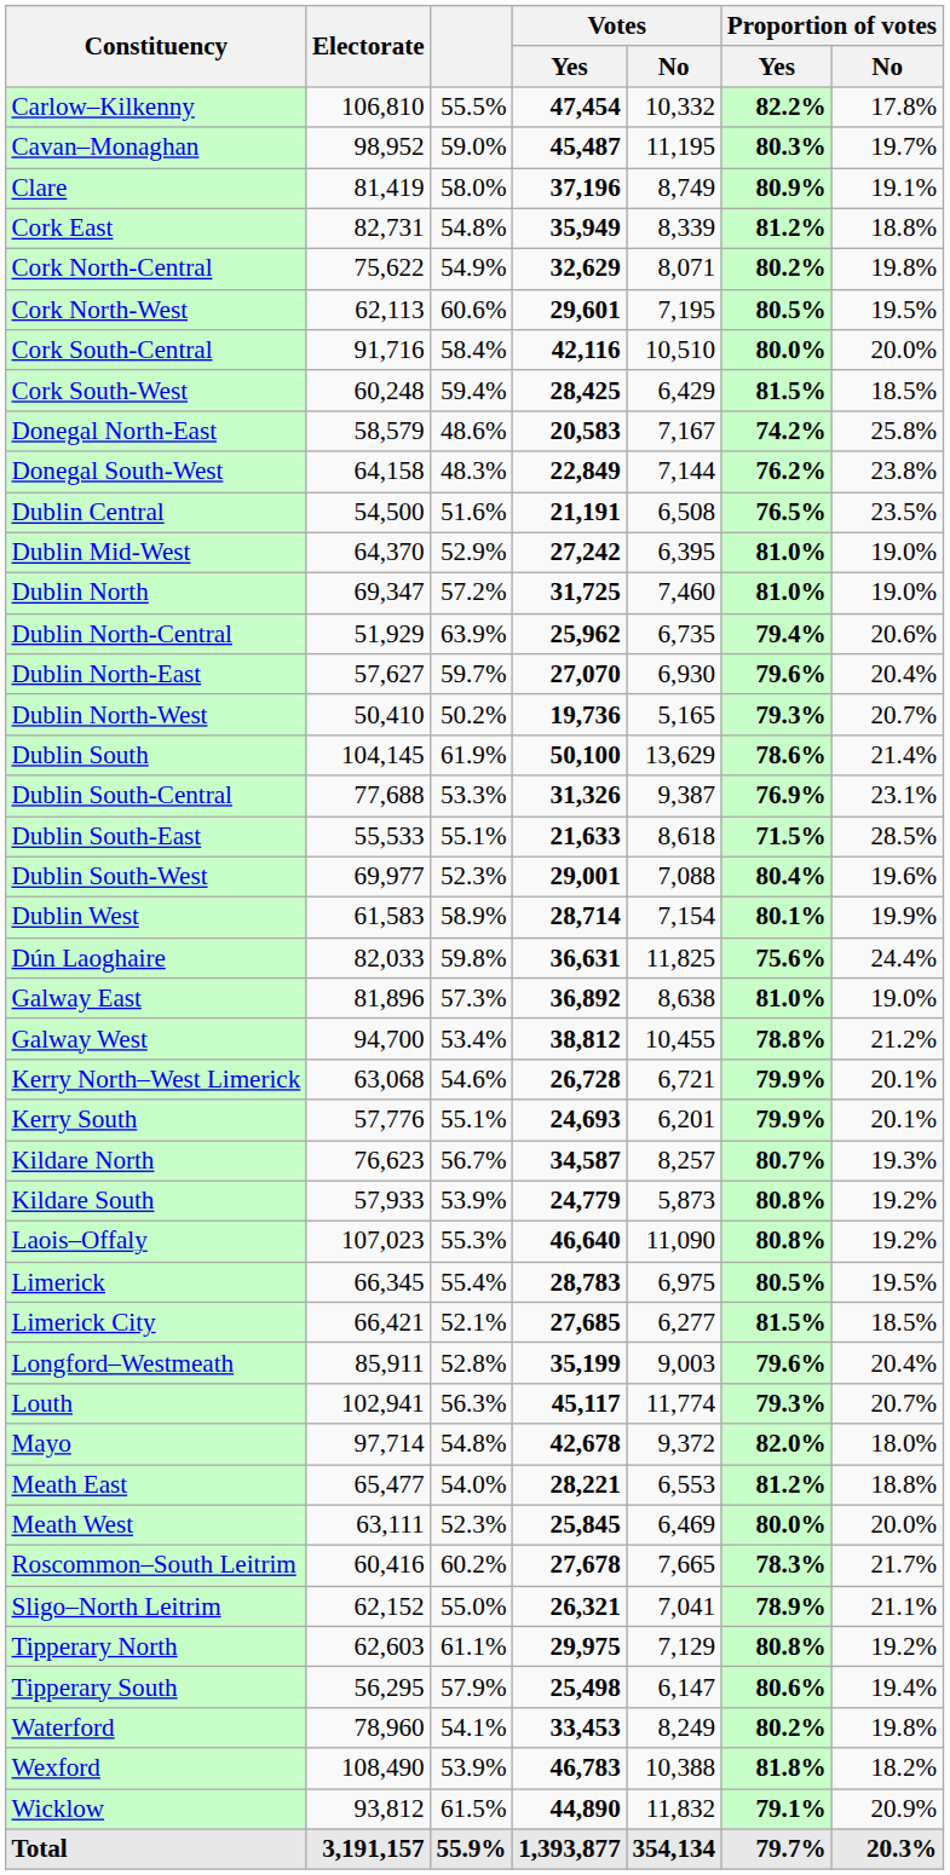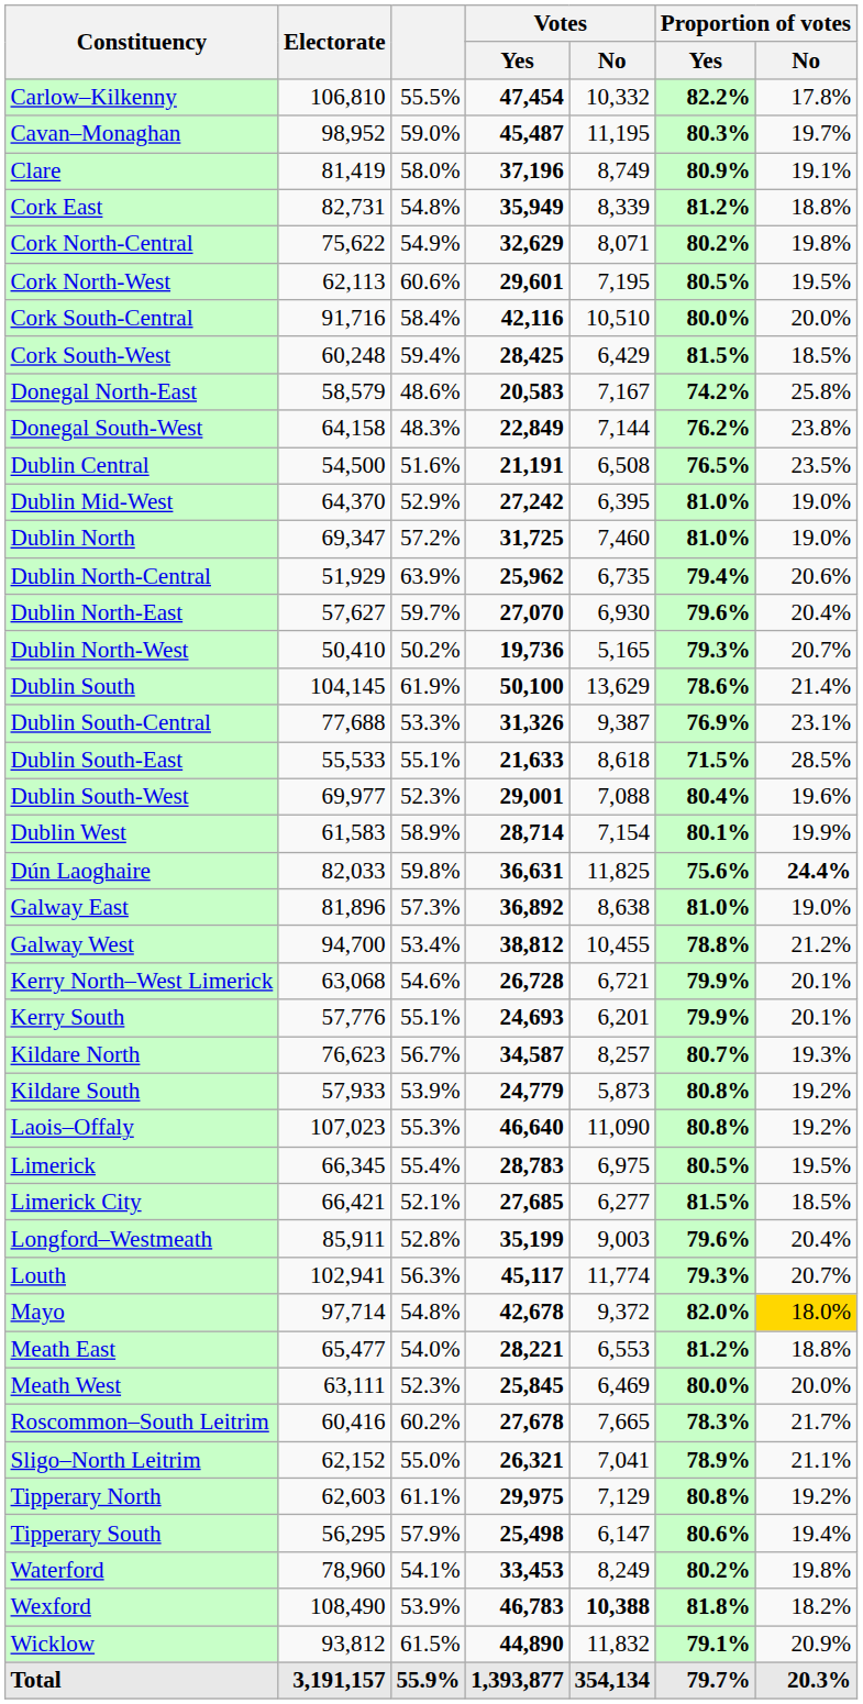Dún Laoghaire | Proportion of votes / No: normal -> bold
Mayo | Proportion of votes / No: no background -> gold background
Wexford | Votes / No: normal -> bold
